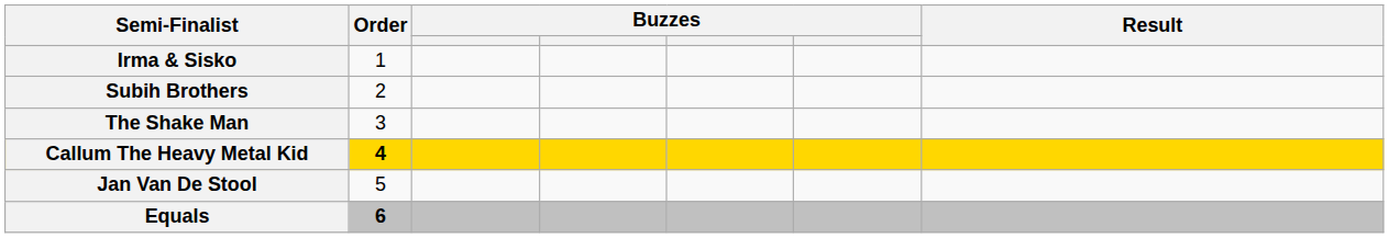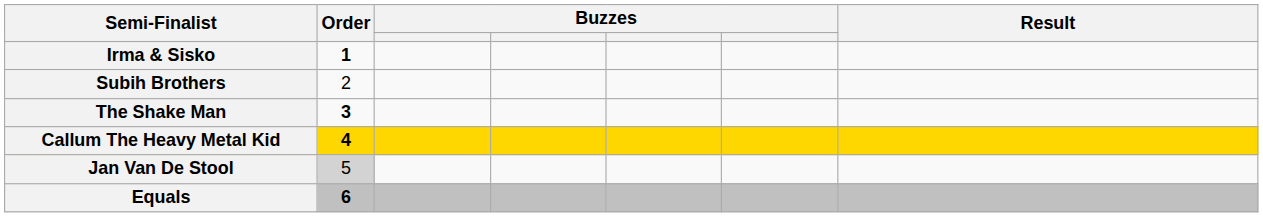Irma & Sisko | Order: normal -> bold
The Shake Man | Order: normal -> bold
Jan Van De Stool | Order: no background -> lightgrey background
